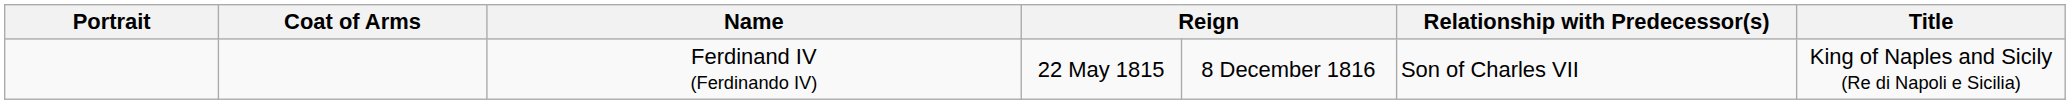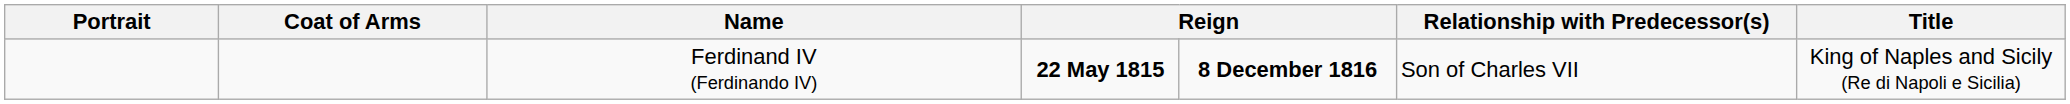Ferdinand IV (Ferdinando IV) | column 4: normal -> bold
Ferdinand IV (Ferdinando IV) | column 5: normal -> bold
